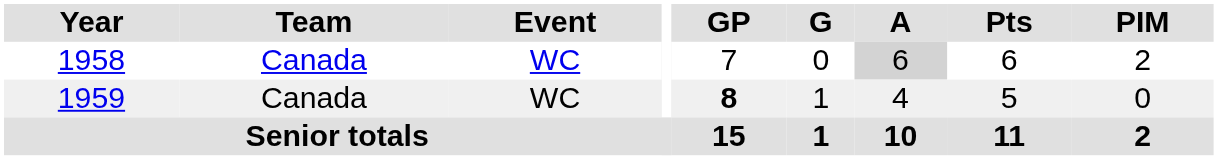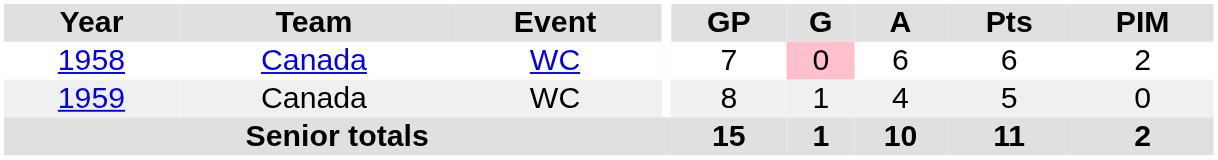1958 | G: no background -> pink background
1958 | A: lightgrey background -> no background
1959 | GP: bold -> normal
